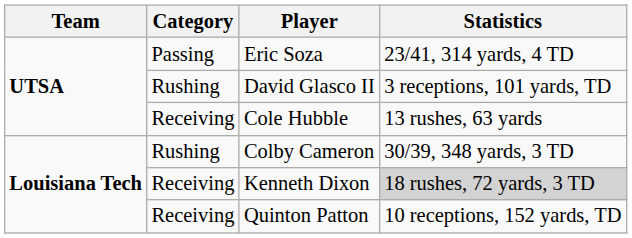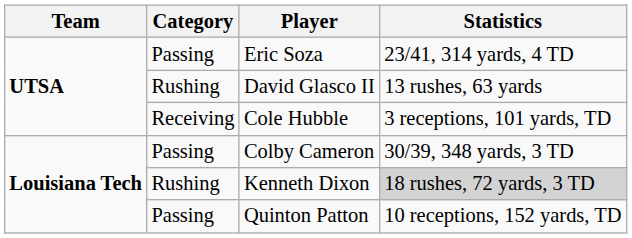David Glasco II | Statistics: 3 receptions, 101 yards, TD -> 13 rushes, 63 yards
Cole Hubble | Statistics: 13 rushes, 63 yards -> 3 receptions, 101 yards, TD
Colby Cameron | Category: Rushing -> Passing
Kenneth Dixon | Category: Receiving -> Rushing
Quinton Patton | Category: Receiving -> Passing
